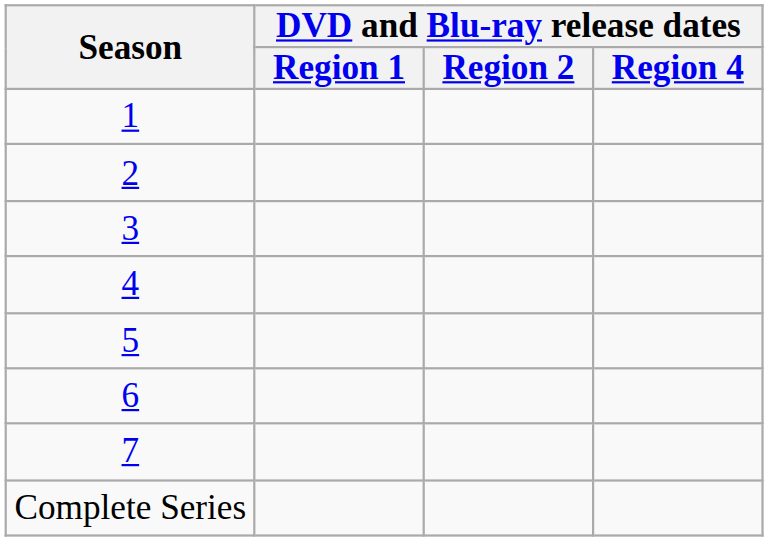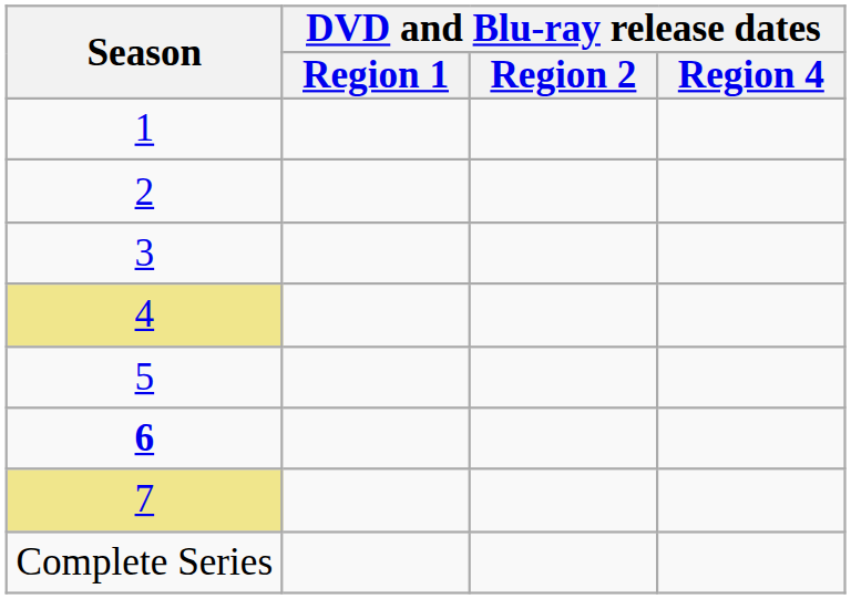4 | Season: no background -> khaki background
6 | Season: normal -> bold
7 | Season: no background -> khaki background
